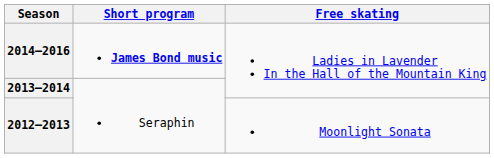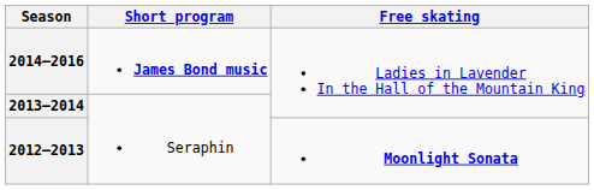2012–2013 | Free skating: normal -> bold
